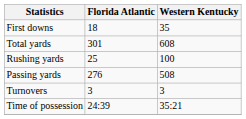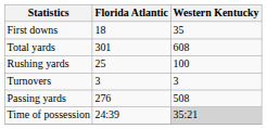rows swapped: Passing yards <-> Turnovers
Time of possession | Western Kentucky: no background -> lightgrey background
